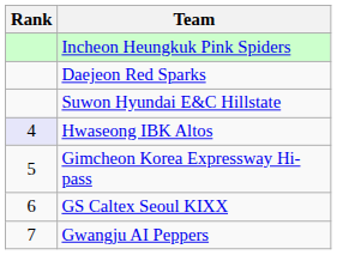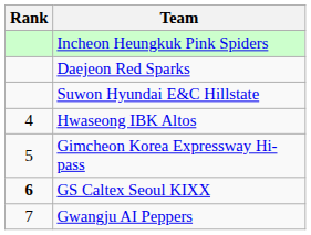Hwaseong IBK Altos | Rank: lavender background -> no background
GS Caltex Seoul KIXX | Rank: normal -> bold
